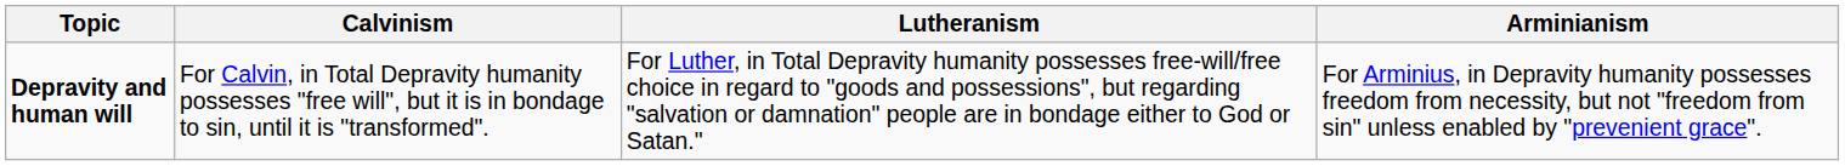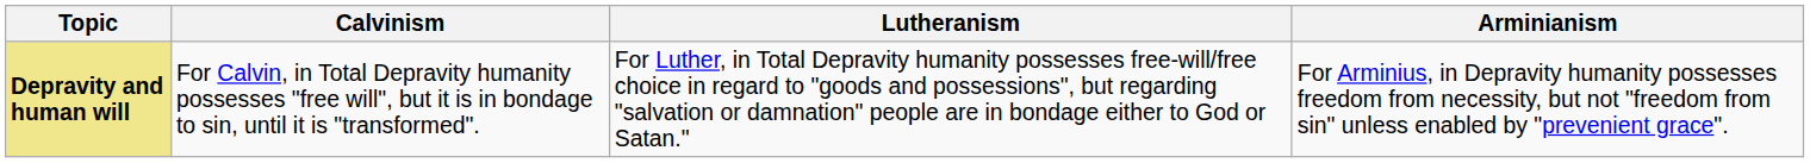row 2 | Topic: no background -> khaki background
